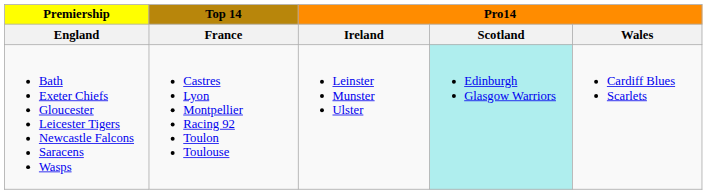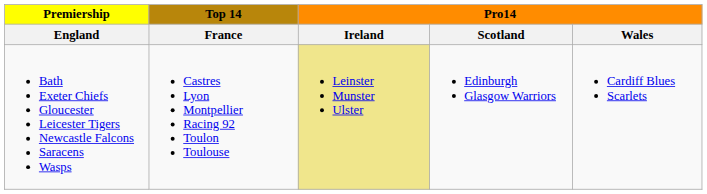row 3 | Pro14 / Ireland: no background -> khaki background
row 3 | Pro14 / Scotland: paleturquoise background -> no background
